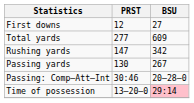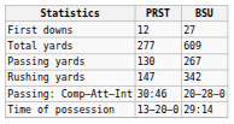rows swapped: Rushing yards <-> Passing yards
Time of possession | BSU: pink background -> no background
